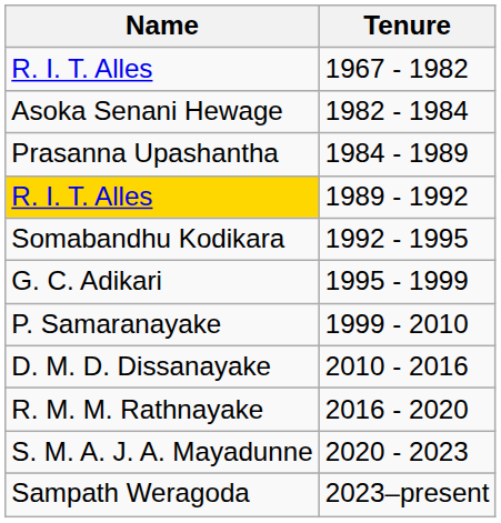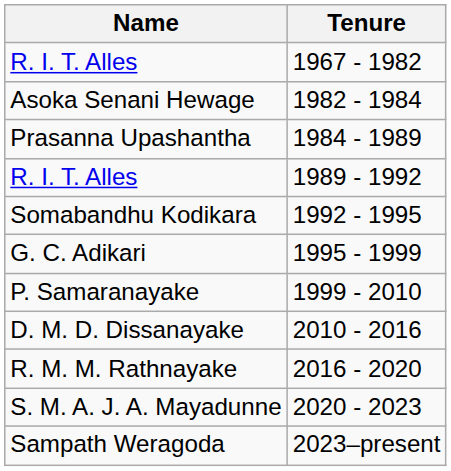row 5 | Name: gold background -> no background
